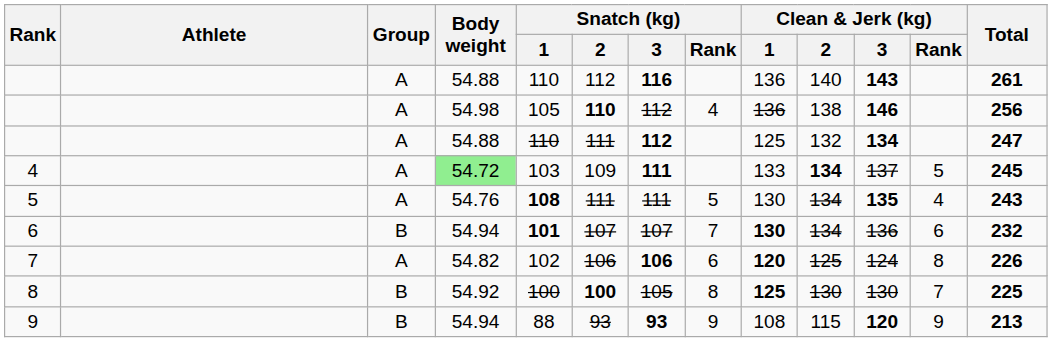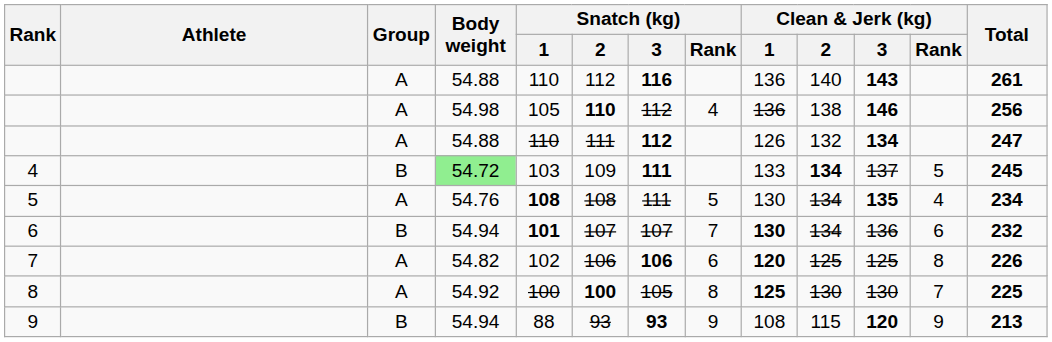row 5 | Clean & Jerk (kg) / 1: 125 -> 126
row 6 | Group: A -> B
row 7 | Snatch (kg) / 2: 111 -> 108
row 7 | Total: 243 -> 234
row 9 | Clean & Jerk (kg) / 3: 124 -> 125
row 10 | Group: B -> A
